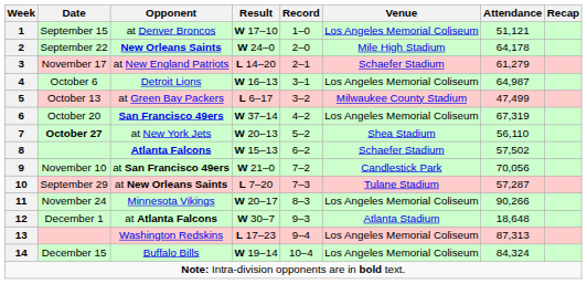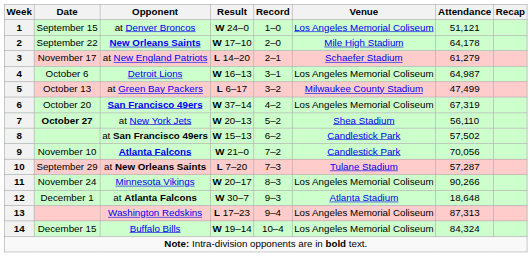1 | Result: W 17–10 -> W 24–0
2 | Result: W 24–0 -> W 17–10
8 | Opponent: Atlanta Falcons -> at San Francisco 49ers
8 | Venue: Schaefer Stadium -> Candlestick Park
9 | Opponent: at San Francisco 49ers -> Atlanta Falcons
